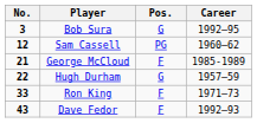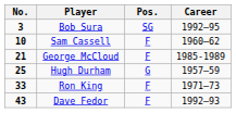Bob Sura | Pos.: G -> SG
Sam Cassell | No.: 12 -> 10
Sam Cassell | Pos.: PG -> F
Hugh Durham | No.: 22 -> 25
